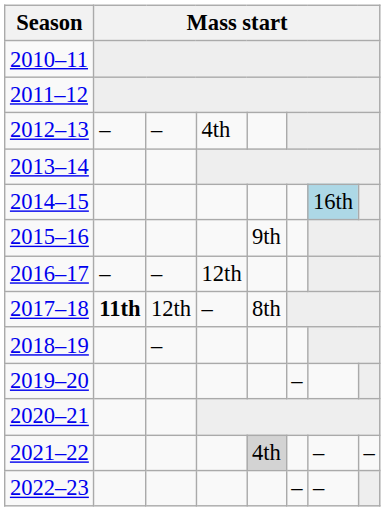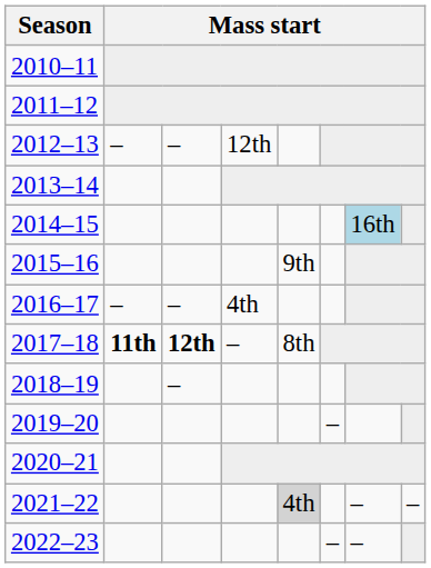2012–13 | column 4: 4th -> 12th
2016–17 | column 4: 12th -> 4th
2017–18 | column 3: normal -> bold
